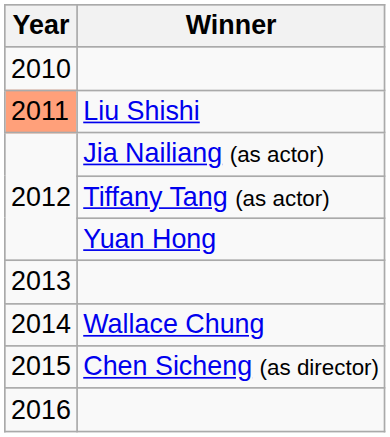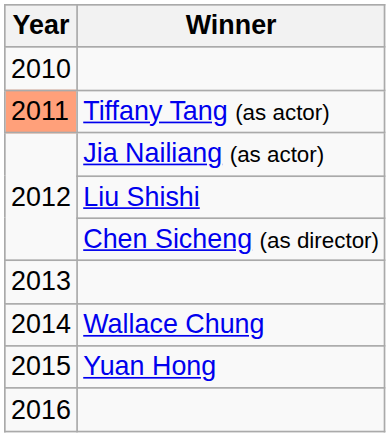row 3 | Winner: Liu Shishi -> Tiffany Tang (as actor)
row 5 | Winner: Tiffany Tang (as actor) -> Liu Shishi
row 6 | Winner: Yuan Hong -> Chen Sicheng (as director)
row 9 | Winner: Chen Sicheng (as director) -> Yuan Hong
